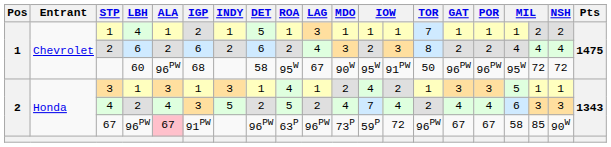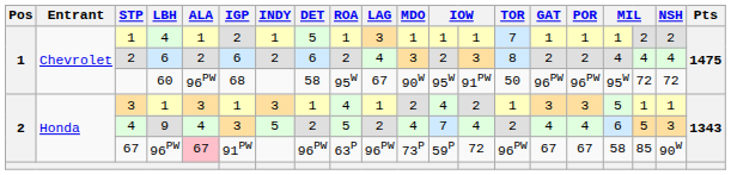row 6 | LBH: 2 -> 9
row 6 | column 18: 3 -> 5
